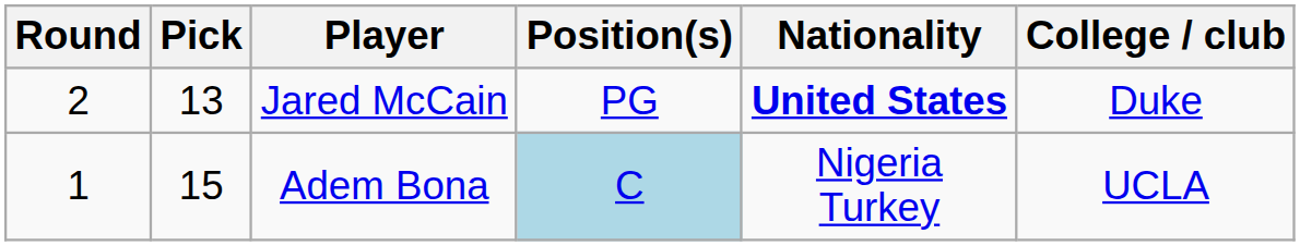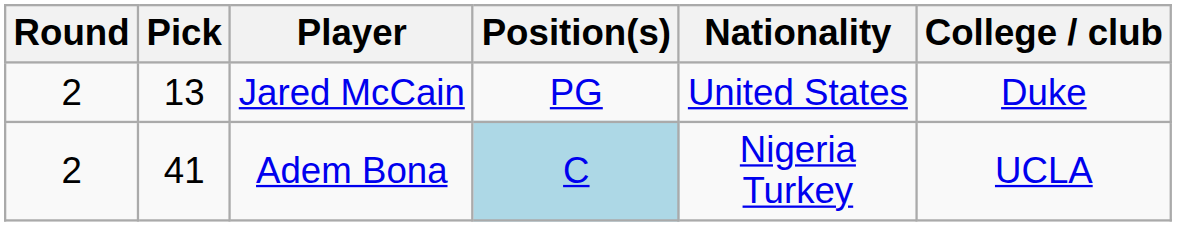Jared McCain | Nationality: bold -> normal
Adem Bona | Round: 1 -> 2
Adem Bona | Pick: 15 -> 41
